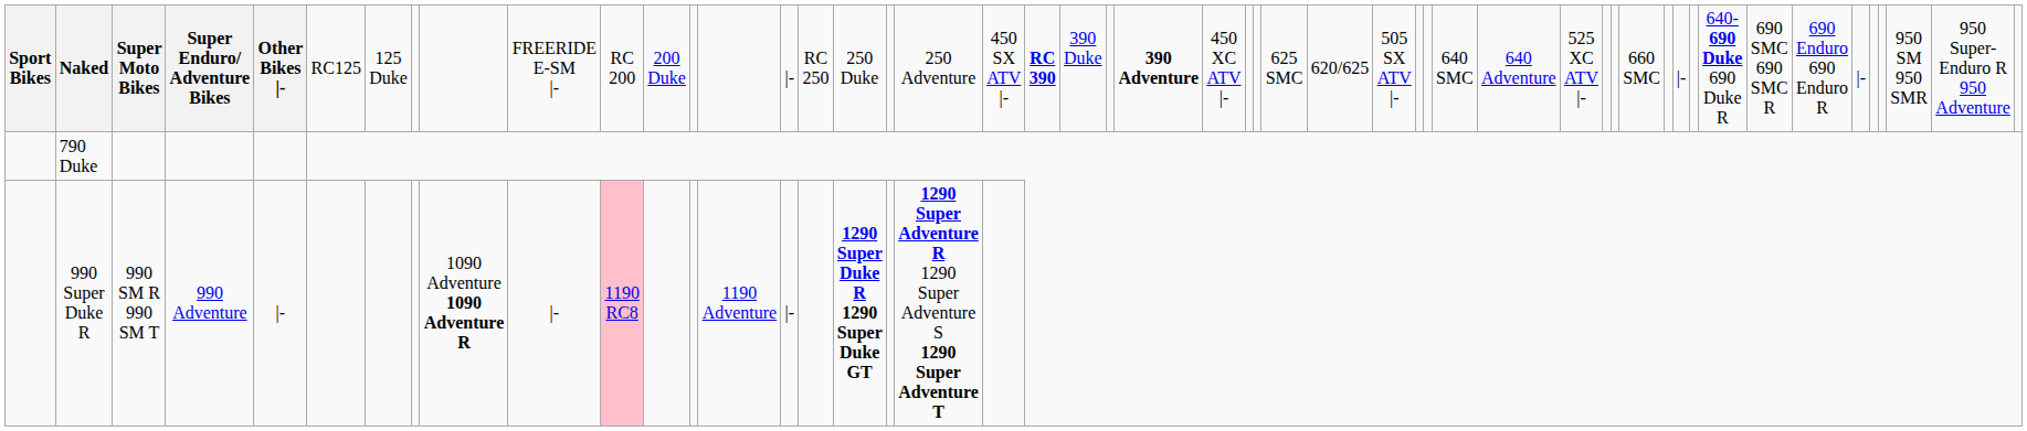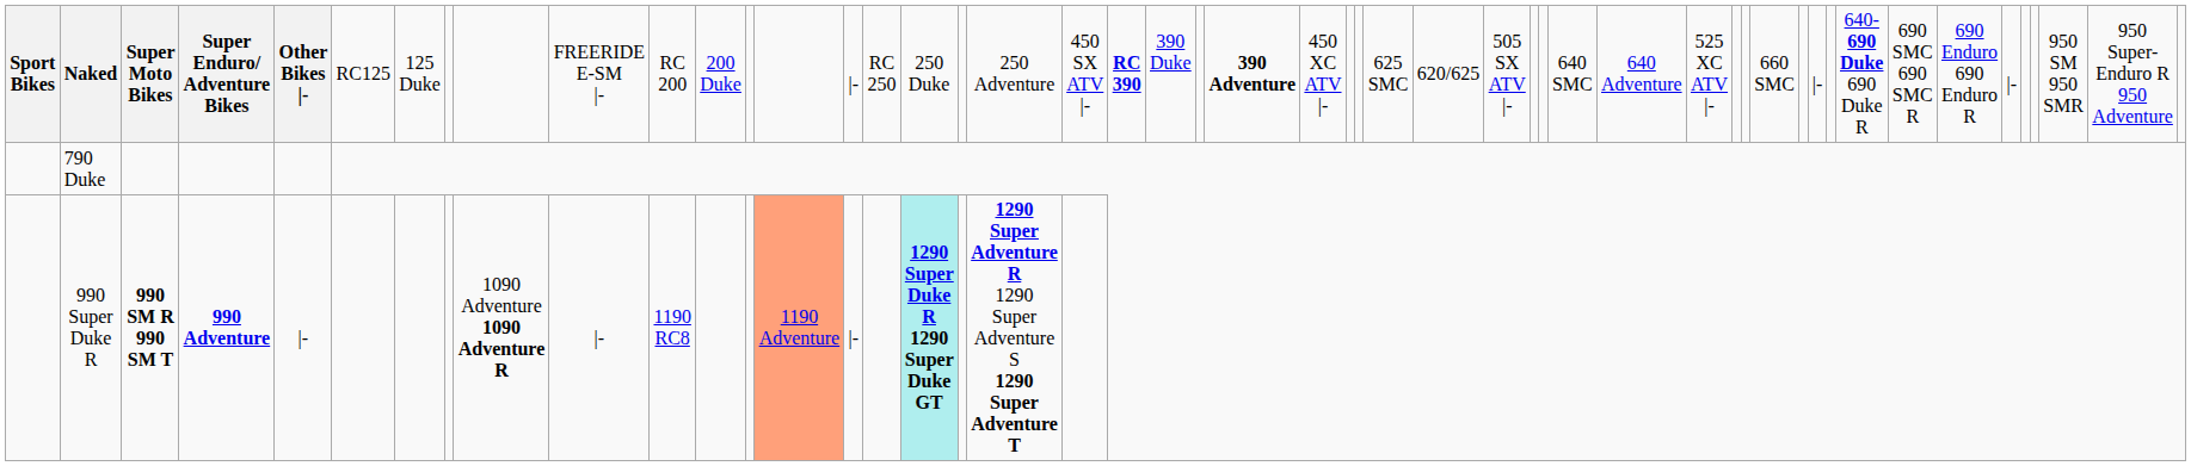990 Super Duke R | column 3: normal -> bold
990 Super Duke R | column 4: normal -> bold
990 Super Duke R | column 11: pink background -> no background
990 Super Duke R | column 14: no background -> lightsalmon background
990 Super Duke R | column 17: no background -> paleturquoise background
